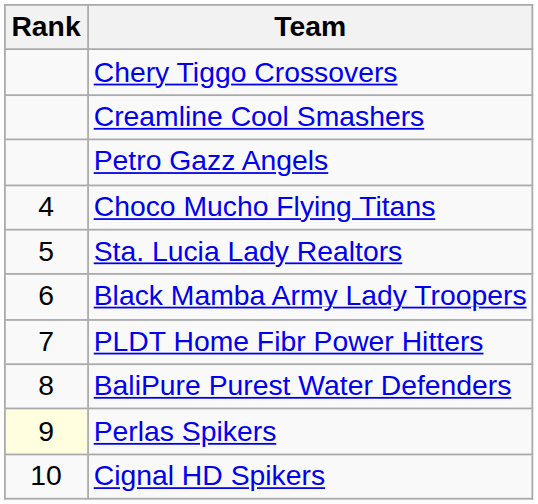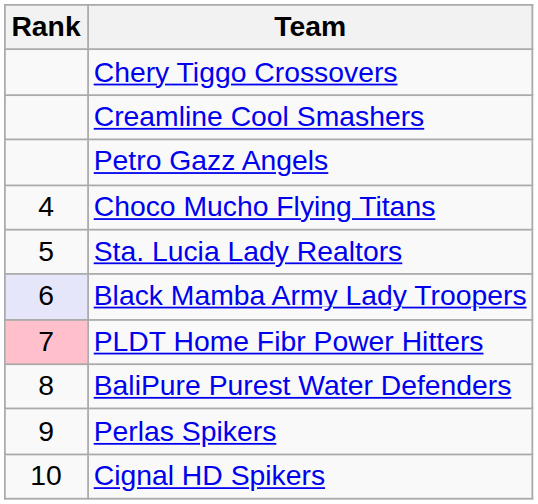Black Mamba Army Lady Troopers | Rank: no background -> lavender background
PLDT Home Fibr Power Hitters | Rank: no background -> pink background
Perlas Spikers | Rank: lightyellow background -> no background
